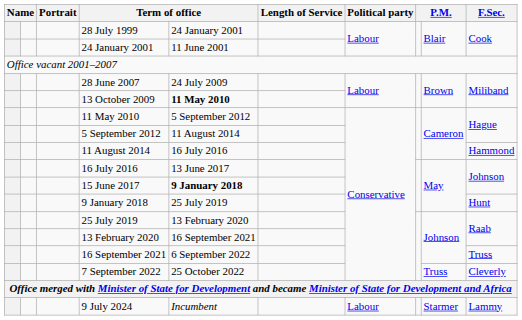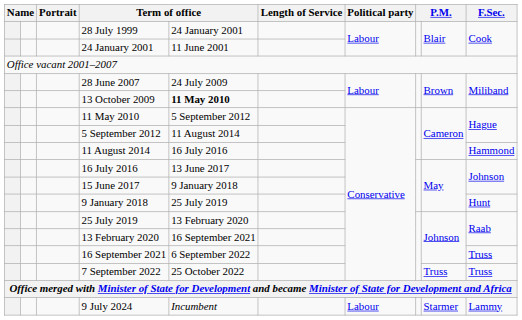15 June 2017 | column 5: bold -> normal
7 September 2022 | F.Sec.: Cleverly -> Truss
